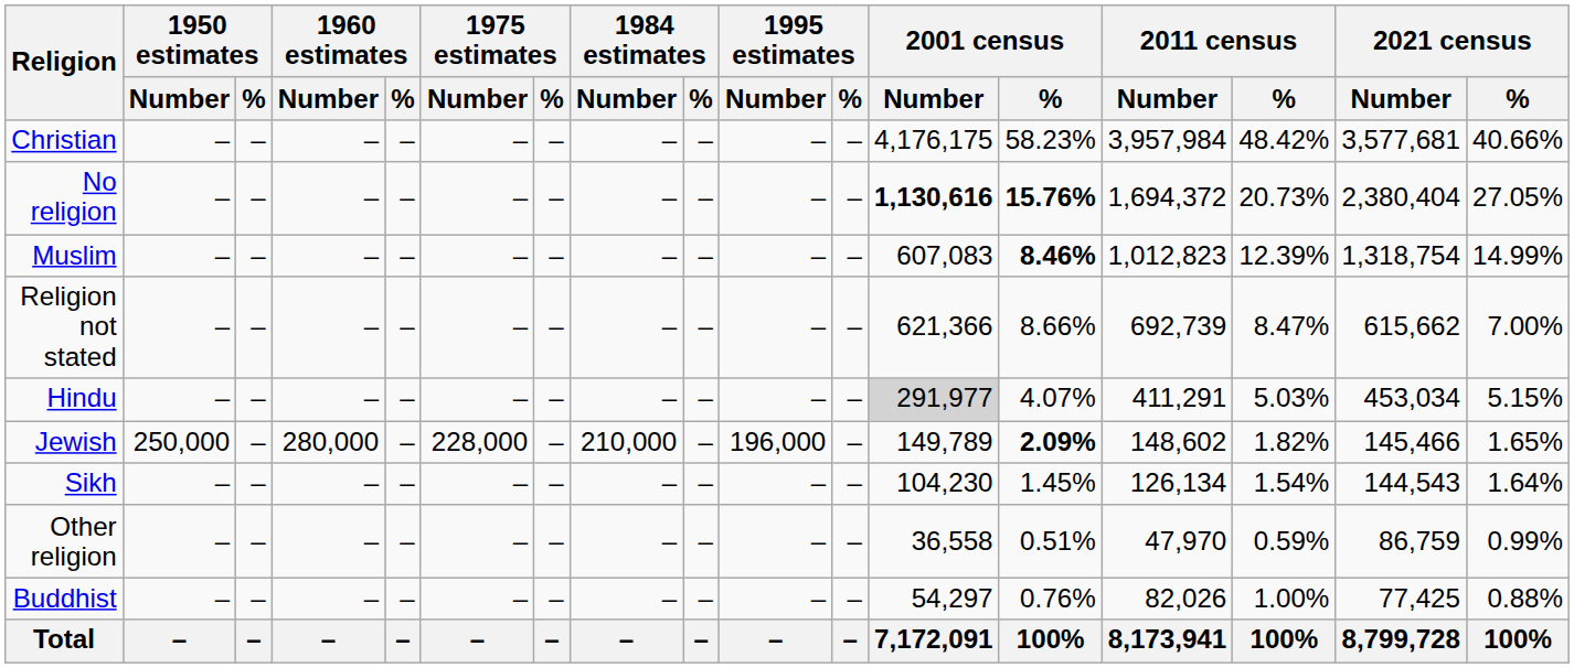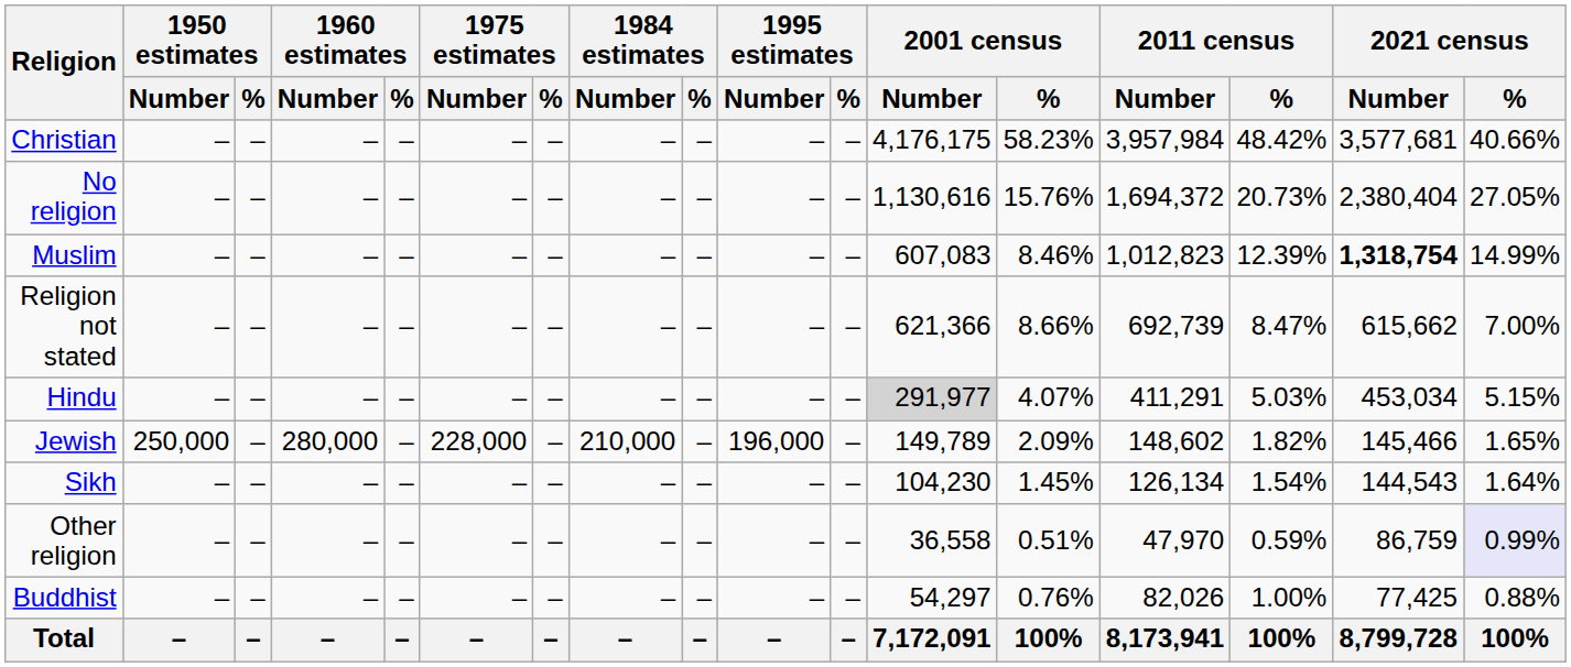No religion | 2001 census / Number: bold -> normal
No religion | 2001 census / %: bold -> normal
Muslim | 2001 census / %: bold -> normal
Muslim | 2021 census / Number: normal -> bold
Jewish | 2001 census / %: bold -> normal
Other religion | 2021 census / %: no background -> lavender background
